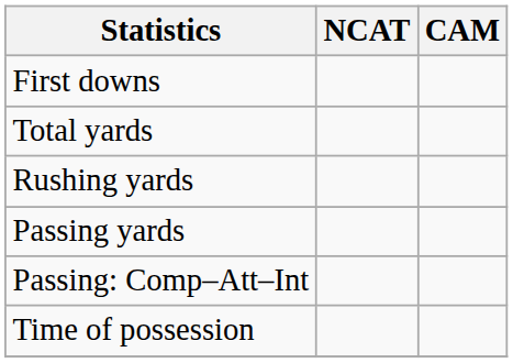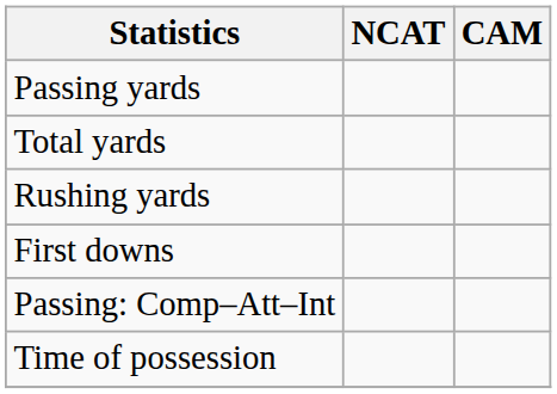rows swapped: First downs <-> Passing yards
